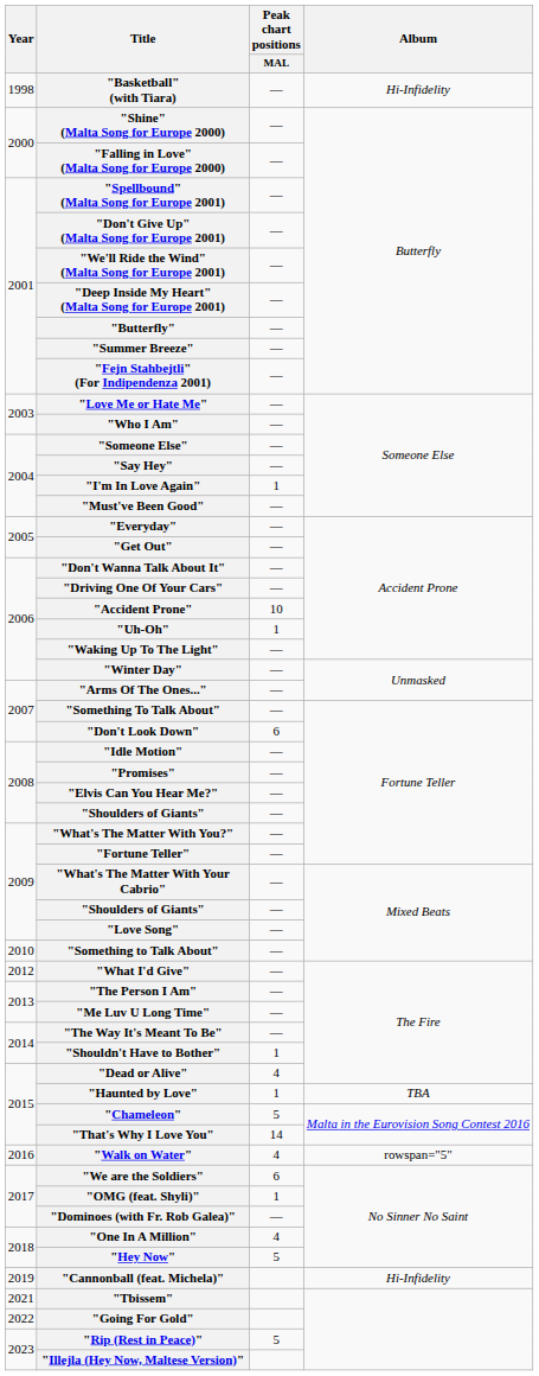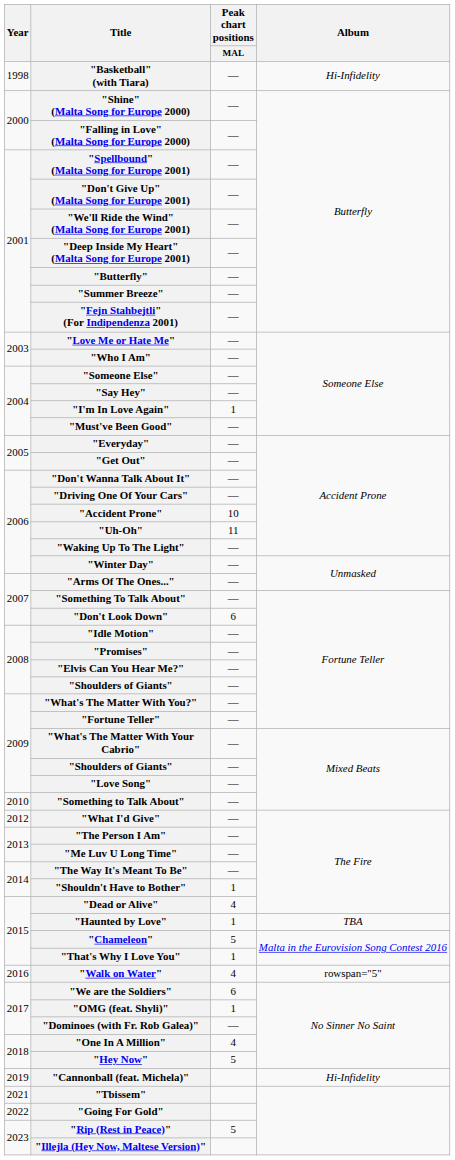"Uh-Oh" | Peak chart positions / MAL: 1 -> 11
"That's Why I Love You" | Peak chart positions / MAL: 14 -> 1
